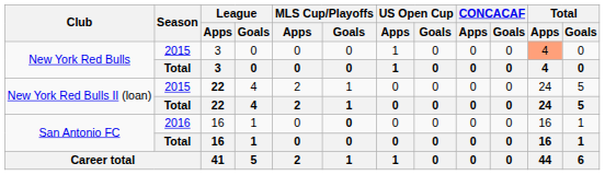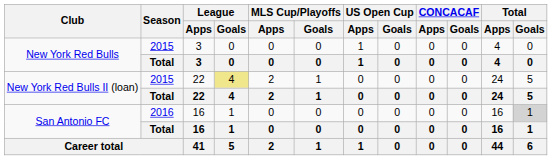row 3 | Total / Apps: lightsalmon background -> no background
row 5 | League / Apps: bold -> normal
row 5 | League / Goals: no background -> khaki background
row 7 | MLS Cup/Playoffs / Goals: bold -> normal
row 7 | Total / Goals: no background -> lightgrey background
